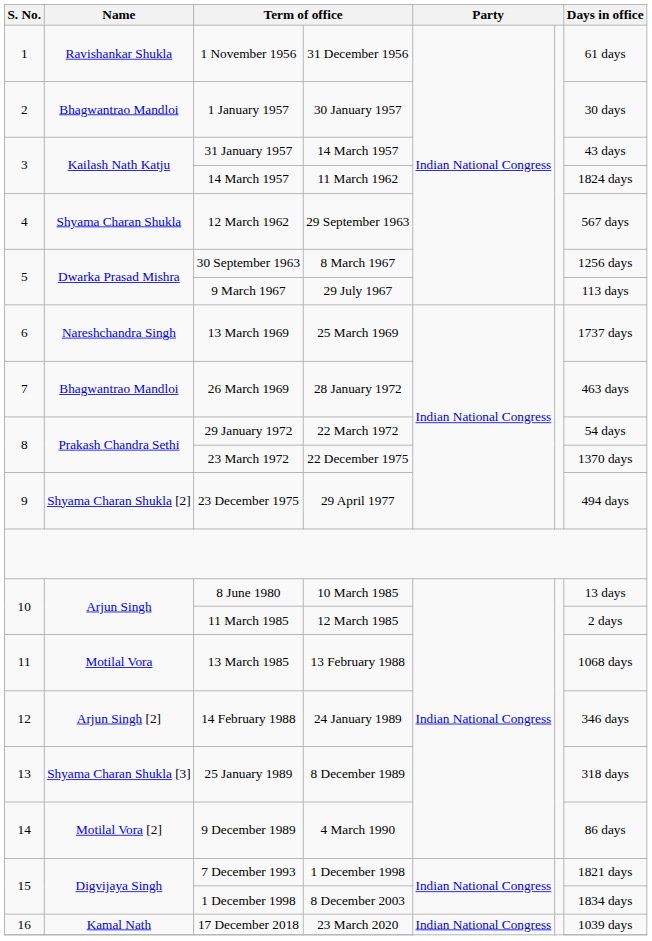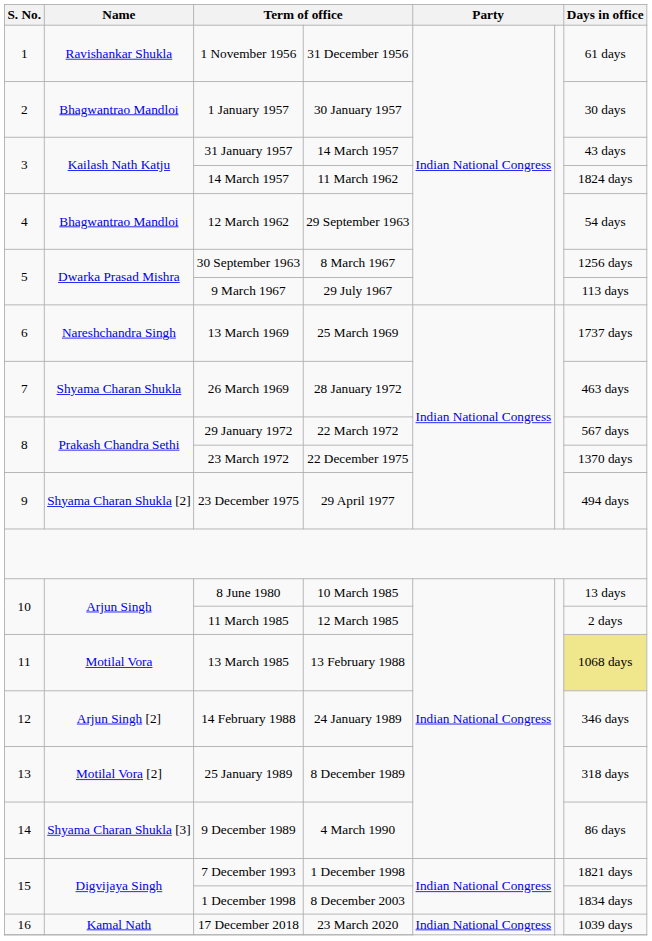12 March 1962 | Name: Shyama Charan Shukla -> Bhagwantrao Mandloi
12 March 1962 | Days in office: 567 days -> 54 days
26 March 1969 | Name: Bhagwantrao Mandloi -> Shyama Charan Shukla
29 January 1972 | Days in office: 54 days -> 567 days
13 March 1985 | Days in office: no background -> khaki background
25 January 1989 | Name: Shyama Charan Shukla [3] -> Motilal Vora [2]
9 December 1989 | Name: Motilal Vora [2] -> Shyama Charan Shukla [3]
